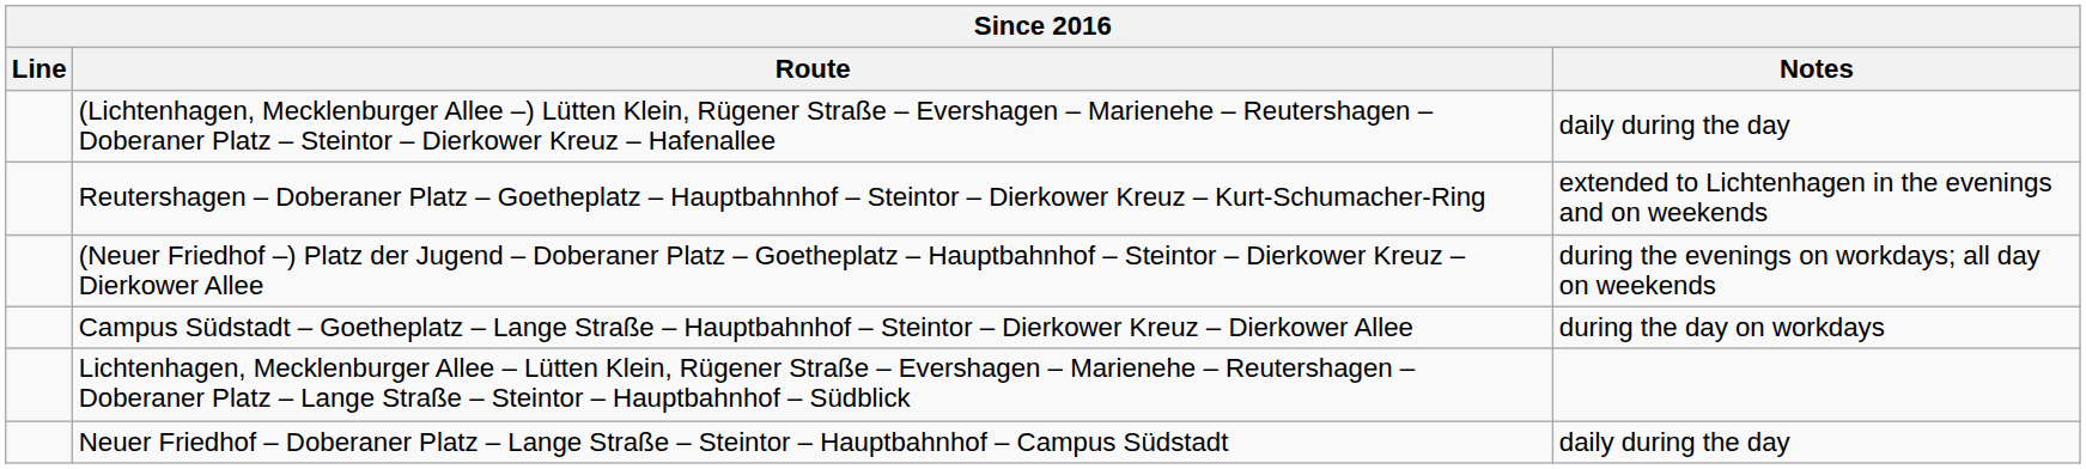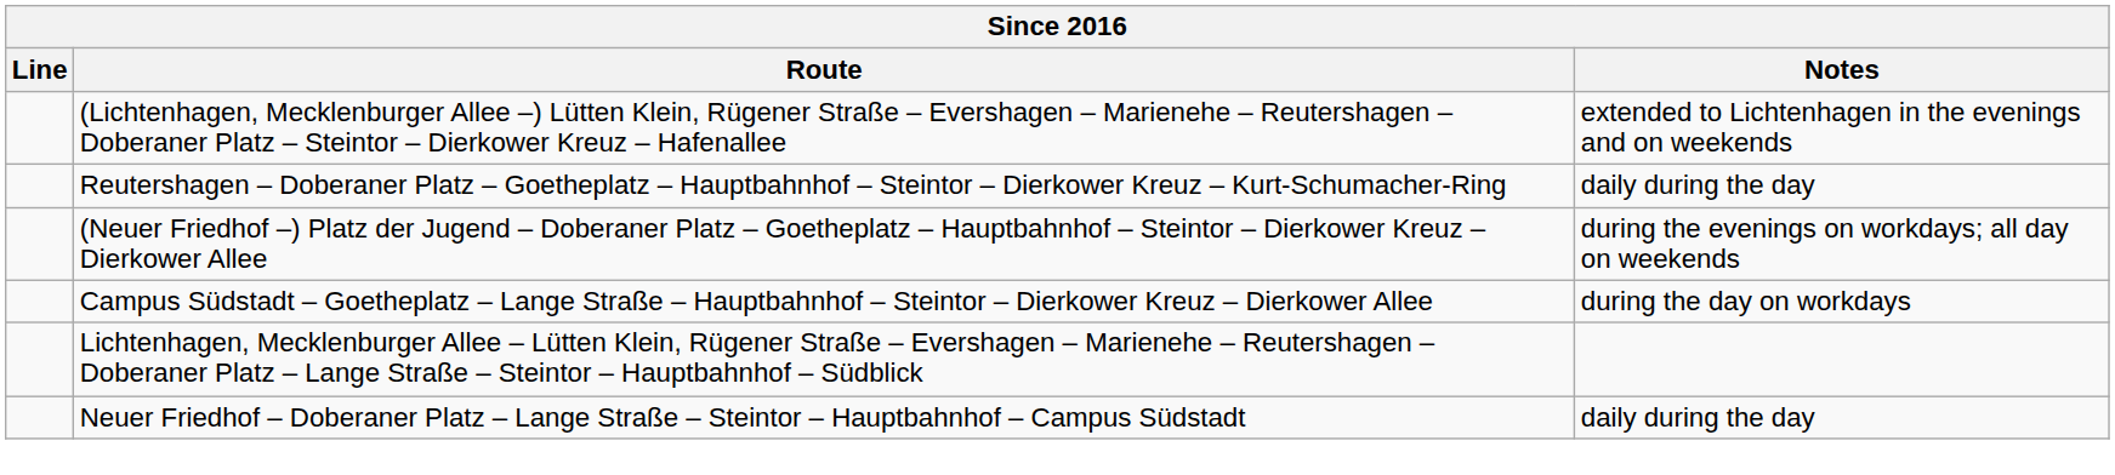row 3 | Notes: daily during the day -> extended to Lichtenhagen in the evenings and on weekends
row 4 | Notes: extended to Lichtenhagen in the evenings and on weekends -> daily during the day
